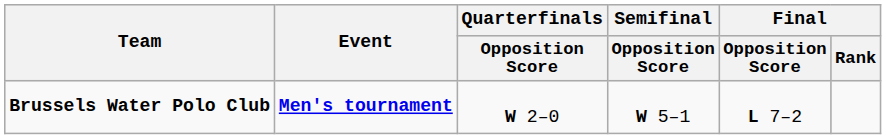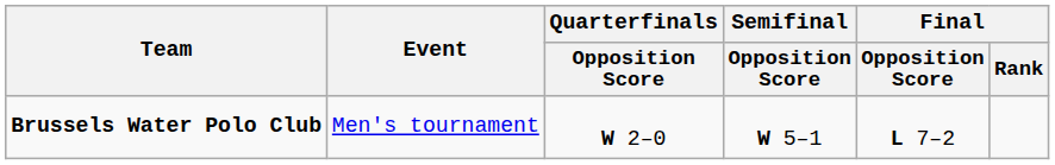Brussels Water Polo Club | Event: bold -> normal
